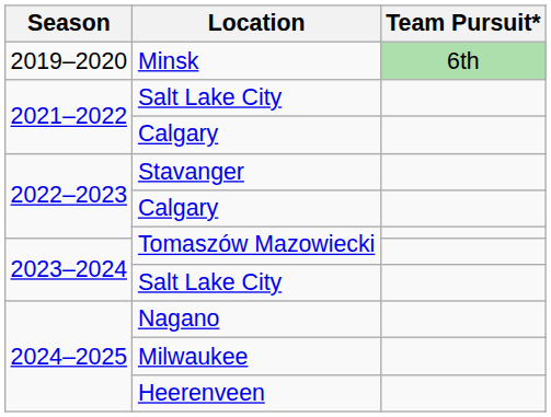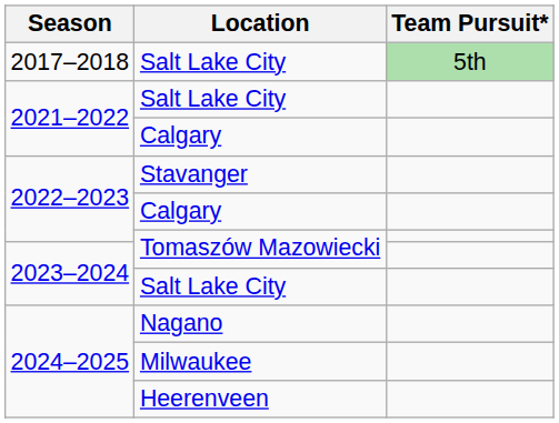+ row: 2017–2018 | Salt Lake City | 5th
- row: 2019–2020 | Minsk | 6th
